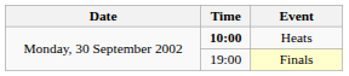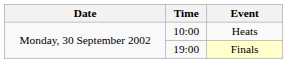Heats | Time: bold -> normal
